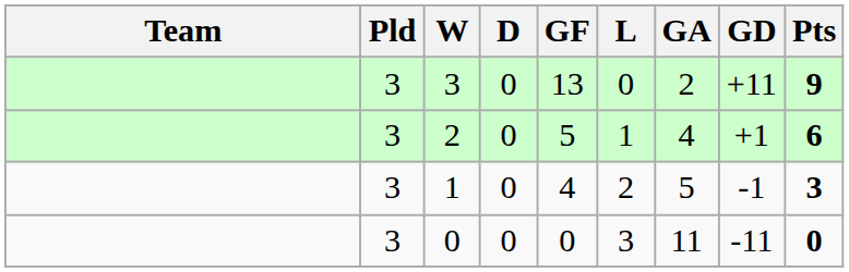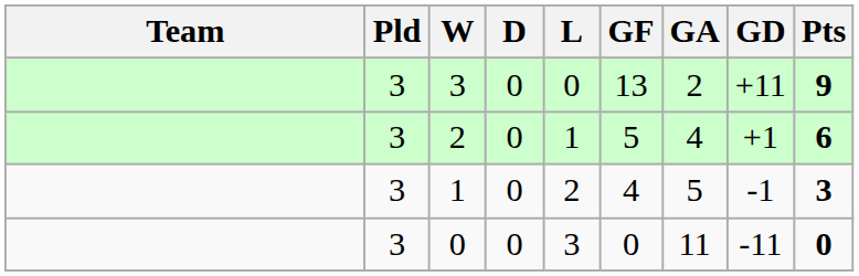columns swapped: L <-> GF
